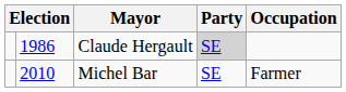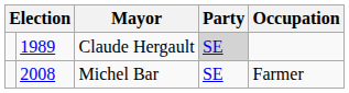Claude Hergault | column 2: 1986 -> 1989
Michel Bar | column 2: 2010 -> 2008
